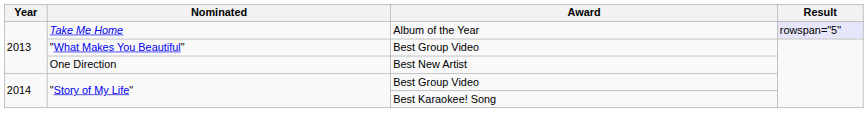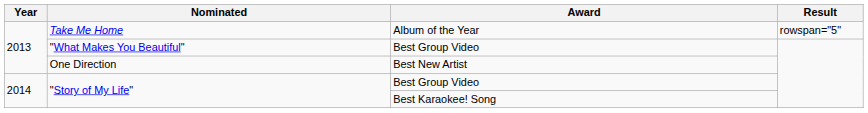Take Me Home | Result: lavender background -> no background
